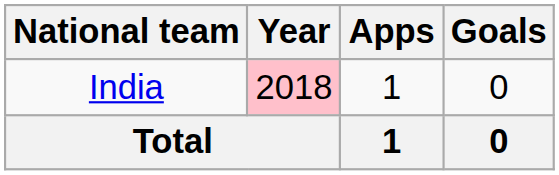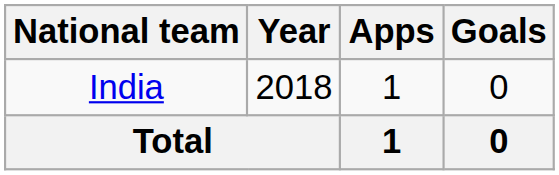India | Year: pink background -> no background
